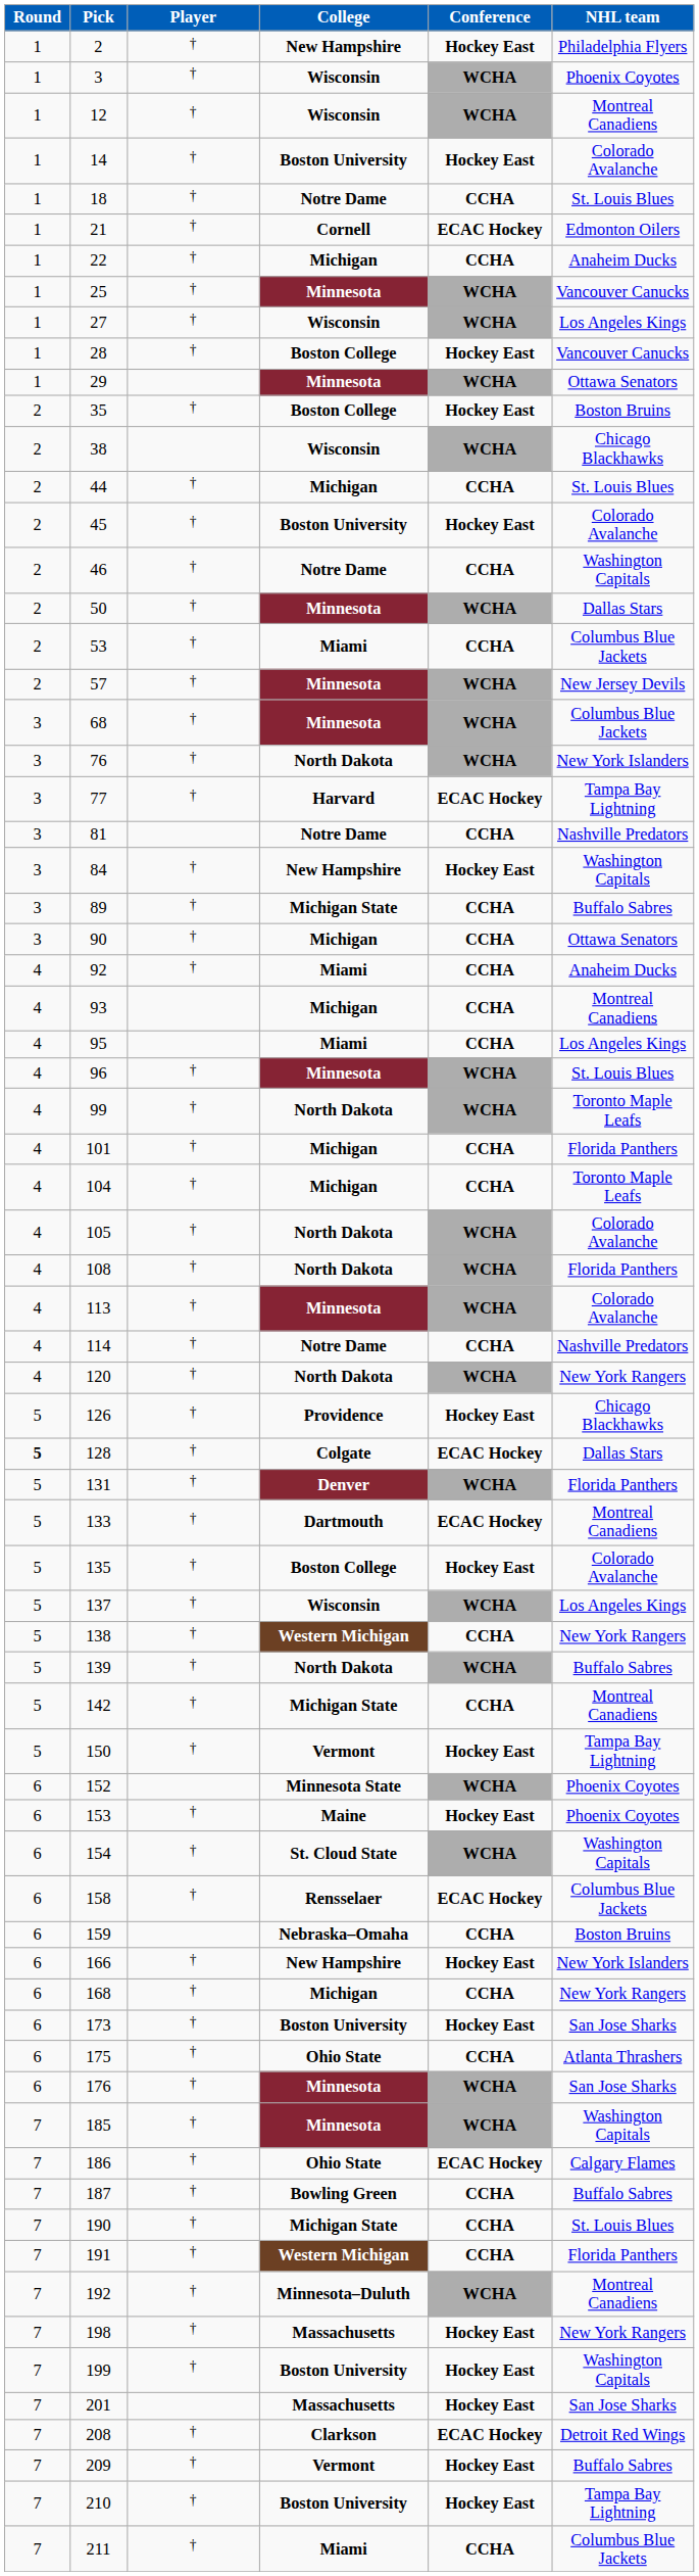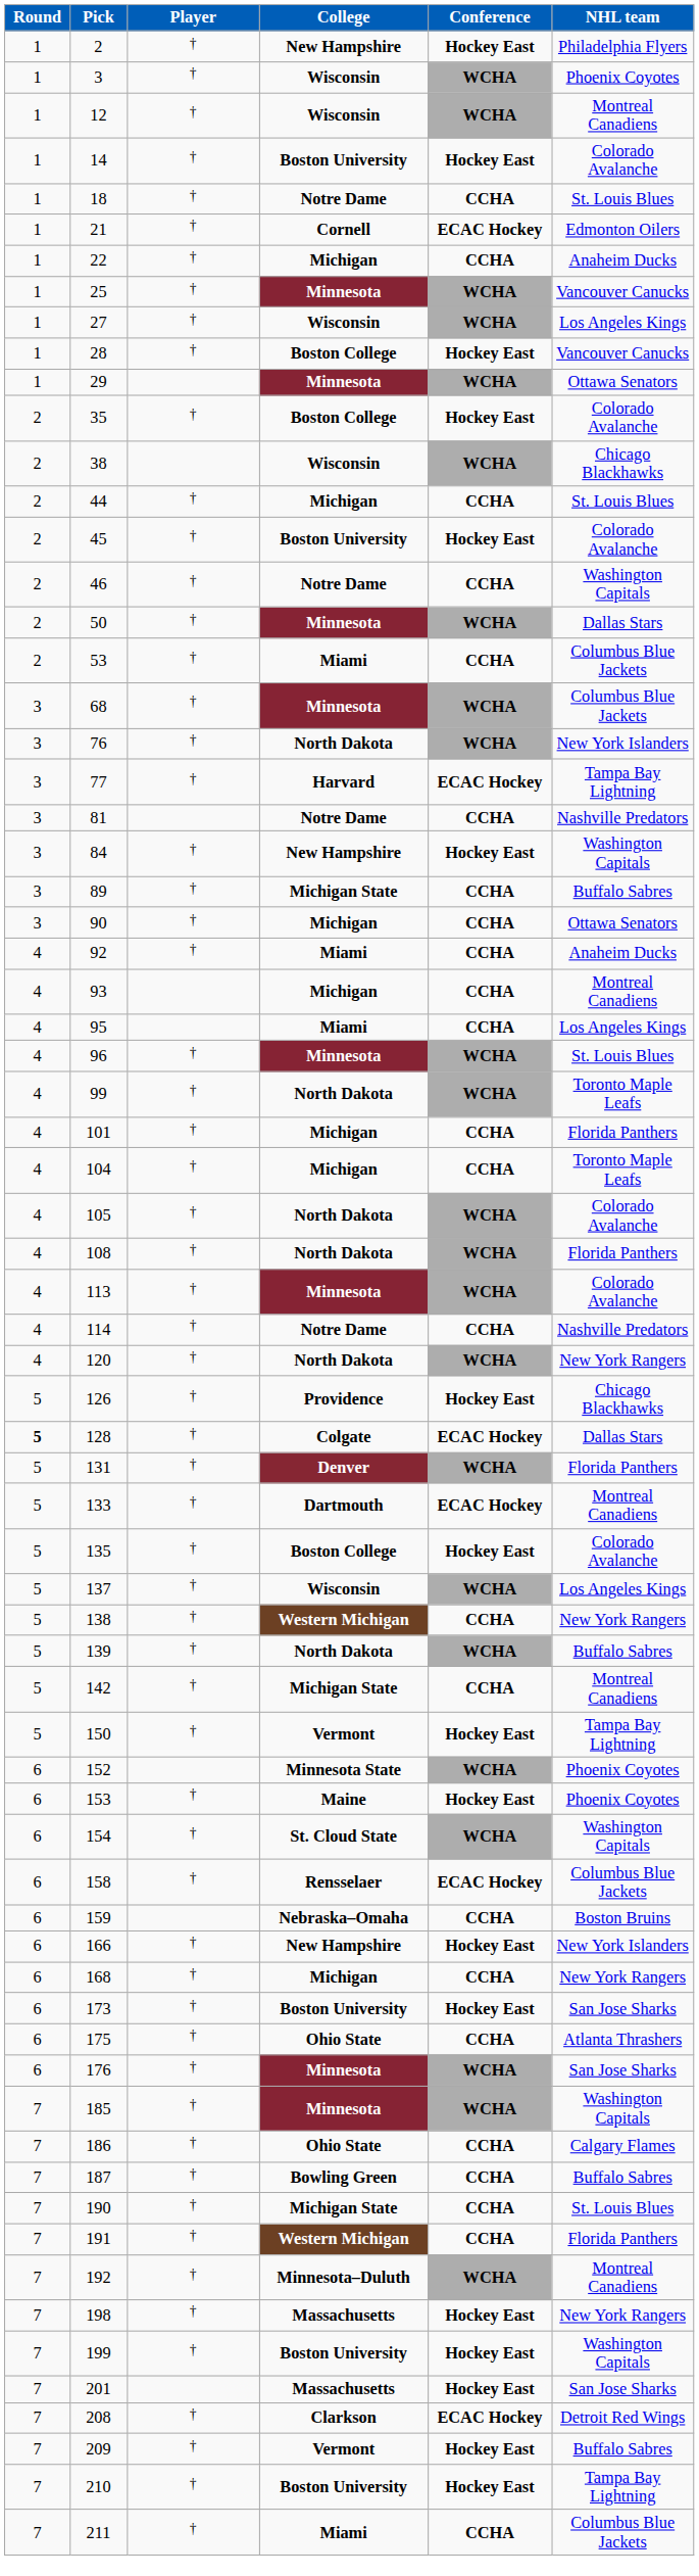35 | NHL team: Boston Bruins -> Colorado Avalanche
- row: 2 | 57 | † | Minnesota | WCHA | New Jersey Devils
186 | Conference: ECAC Hockey -> CCHA
